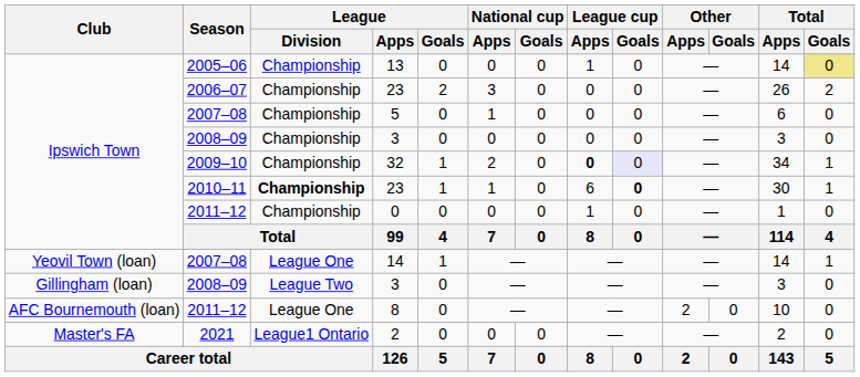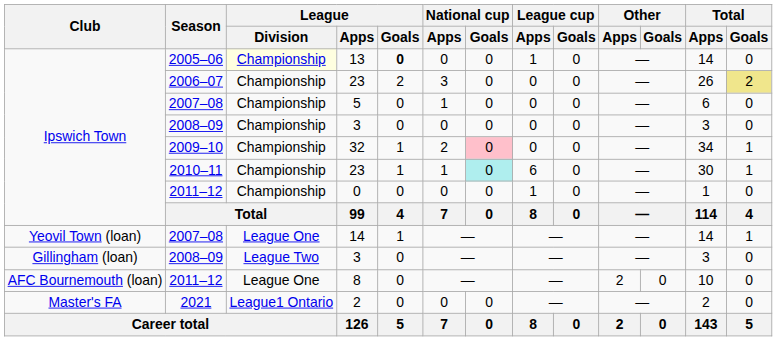13 | League / Division: no background -> lightyellow background
13 | League / Goals: normal -> bold
13 | Total / Goals: khaki background -> no background
2006–07 / 23 | Total / Goals: no background -> khaki background
32 | National cup / Goals: no background -> pink background
32 | League cup / Apps: bold -> normal
32 | League cup / Goals: lavender background -> no background
2010–11 / 23 | League / Division: bold -> normal
2010–11 / 23 | National cup / Goals: no background -> paleturquoise background
2010–11 / 23 | League cup / Goals: bold -> normal
